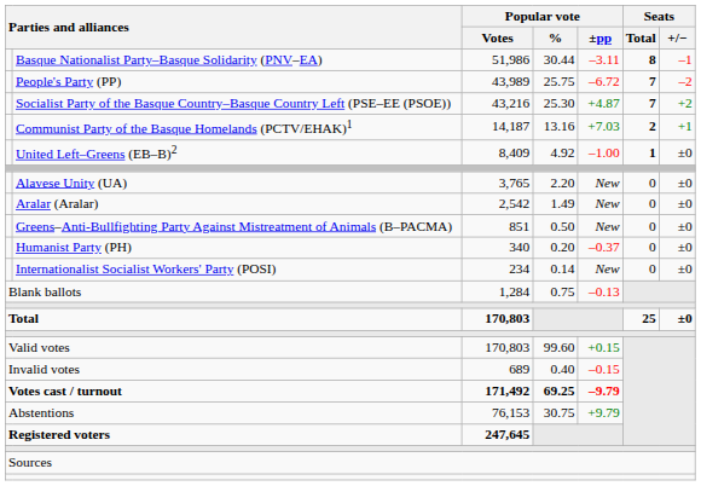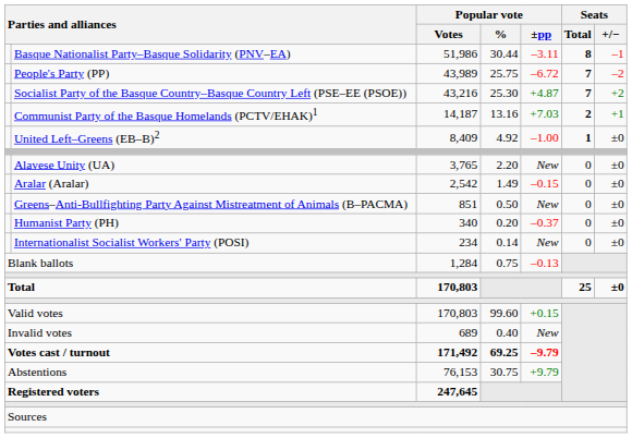Aralar (Aralar) | Popular vote / ±pp: New -> –0.15
Invalid votes | Popular vote / ±pp: –0.15 -> New
